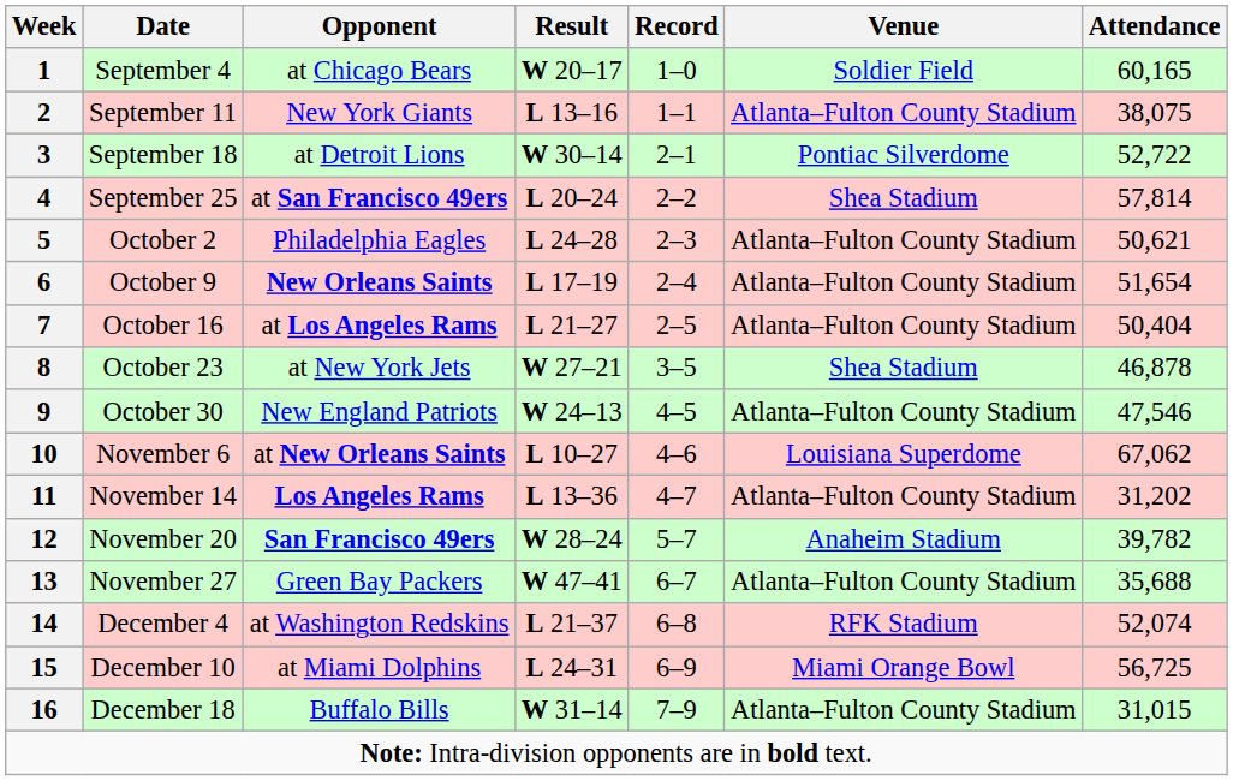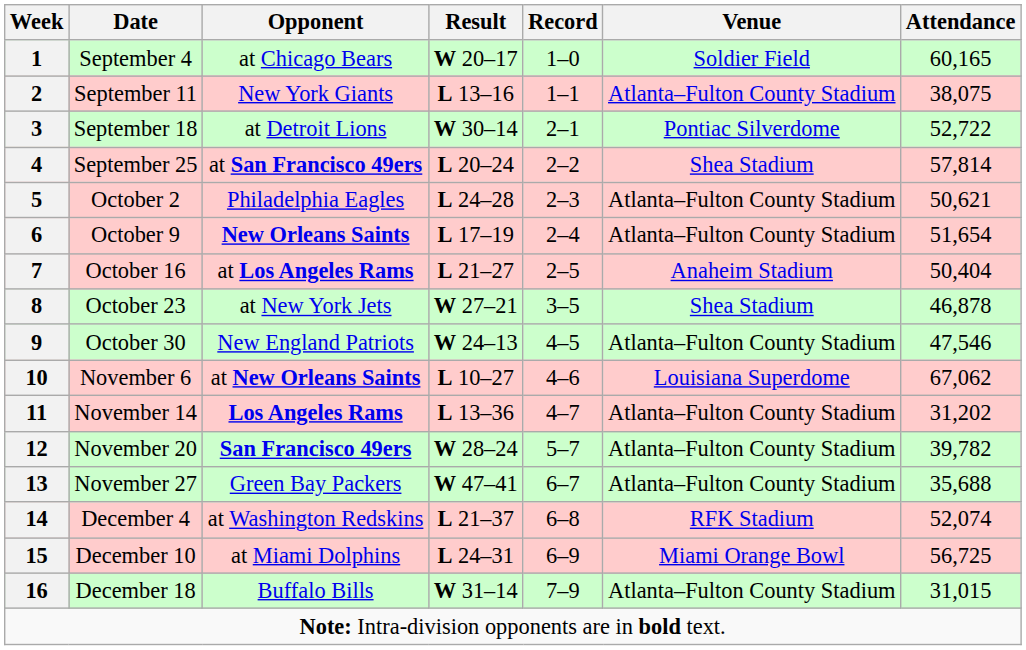7 | Venue: Atlanta–Fulton County Stadium -> Anaheim Stadium
12 | Venue: Anaheim Stadium -> Atlanta–Fulton County Stadium
